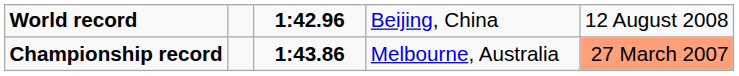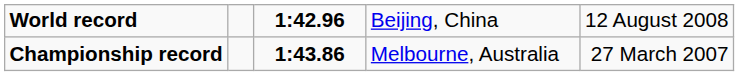Championship record | column 5: lightsalmon background -> no background
